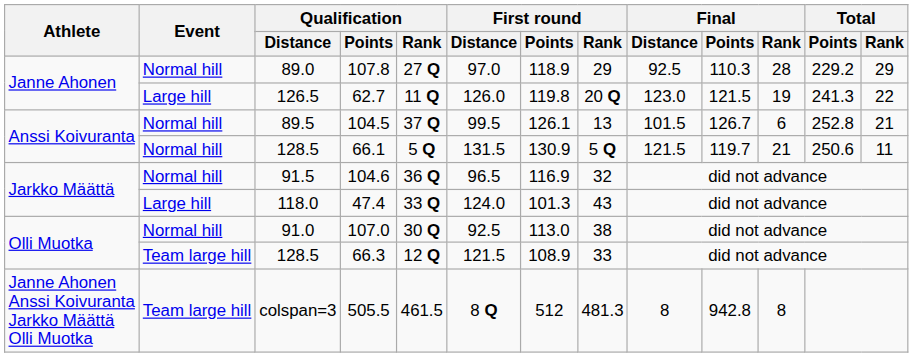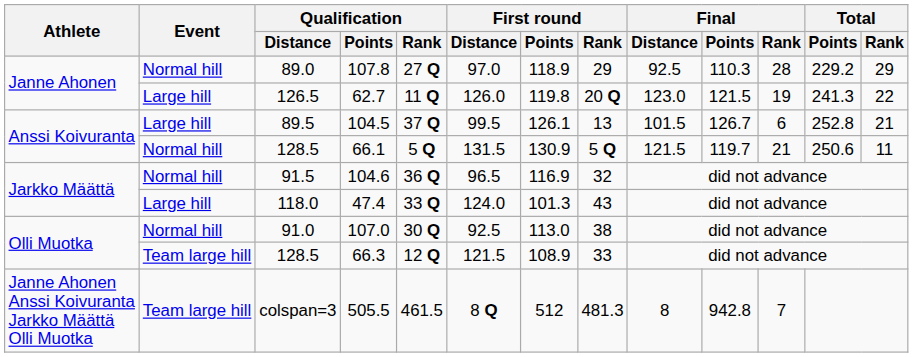89.5 | Event: Normal hill -> Large hill
colspan=3 | Final / Rank: 8 -> 7
